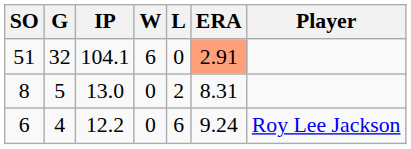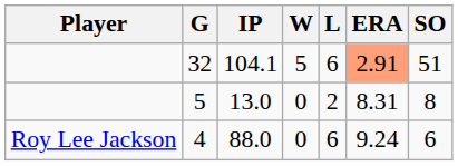columns swapped: Player <-> SO
32 | W: 6 -> 5
32 | L: 0 -> 6
4 | IP: 12.2 -> 88.0
